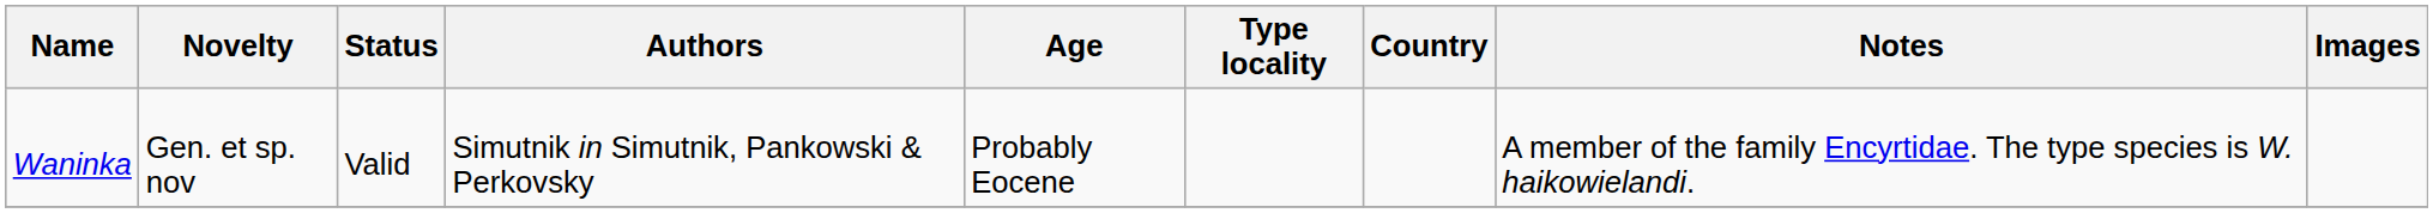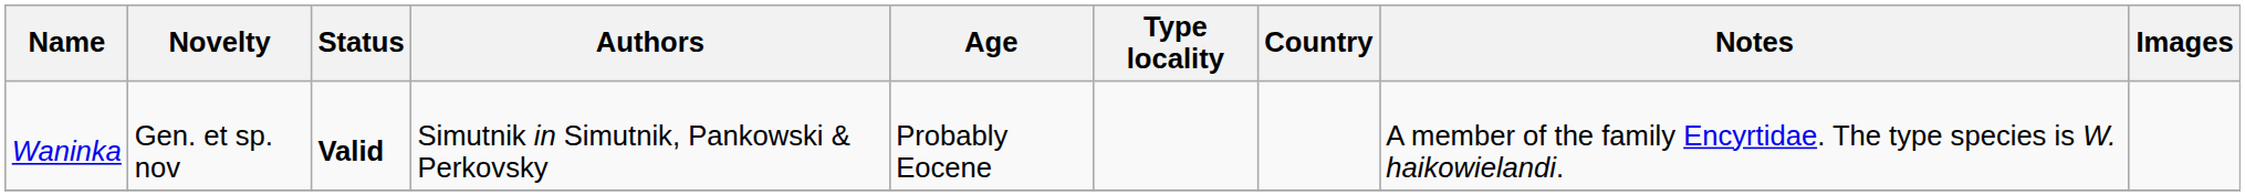Waninka | Status: normal -> bold
